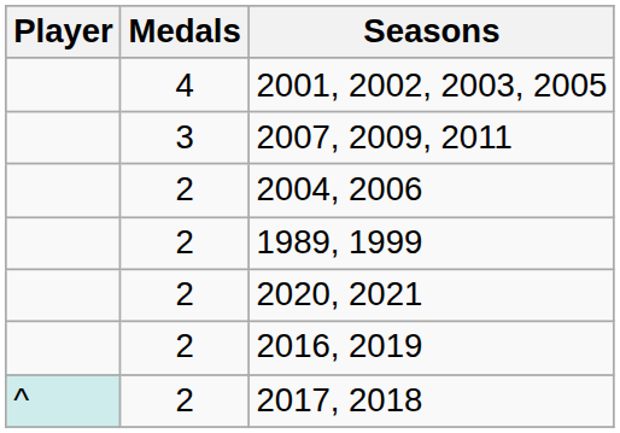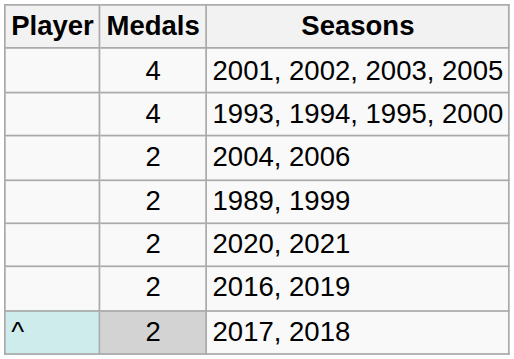+ row: 4 | 1993, 1994, 1995, 2000
- row: 3 | 2007, 2009, 2011
2017, 2018 | Medals: no background -> lightgrey background
